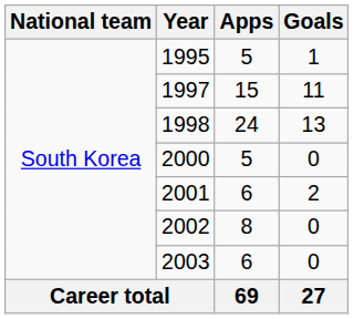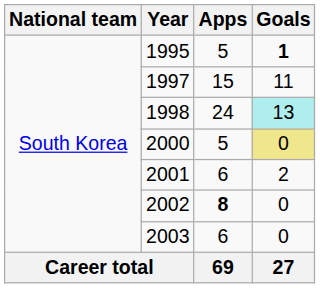1995 | Goals: normal -> bold
1998 | Goals: no background -> paleturquoise background
2000 | Goals: no background -> khaki background
2002 | Apps: normal -> bold
